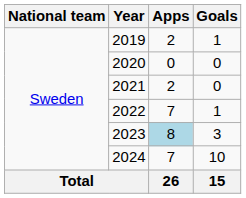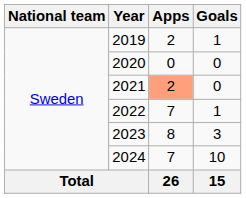2021 | Apps: no background -> lightsalmon background
2023 | Apps: lightblue background -> no background
